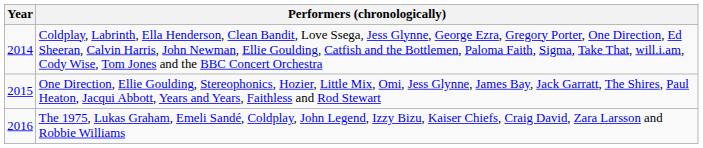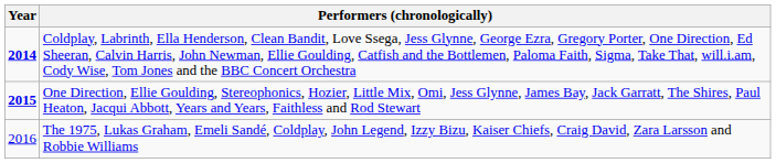row 2 | Year: normal -> bold
row 3 | Year: normal -> bold
